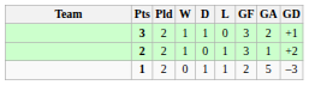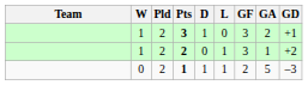columns swapped: Pts <-> W
